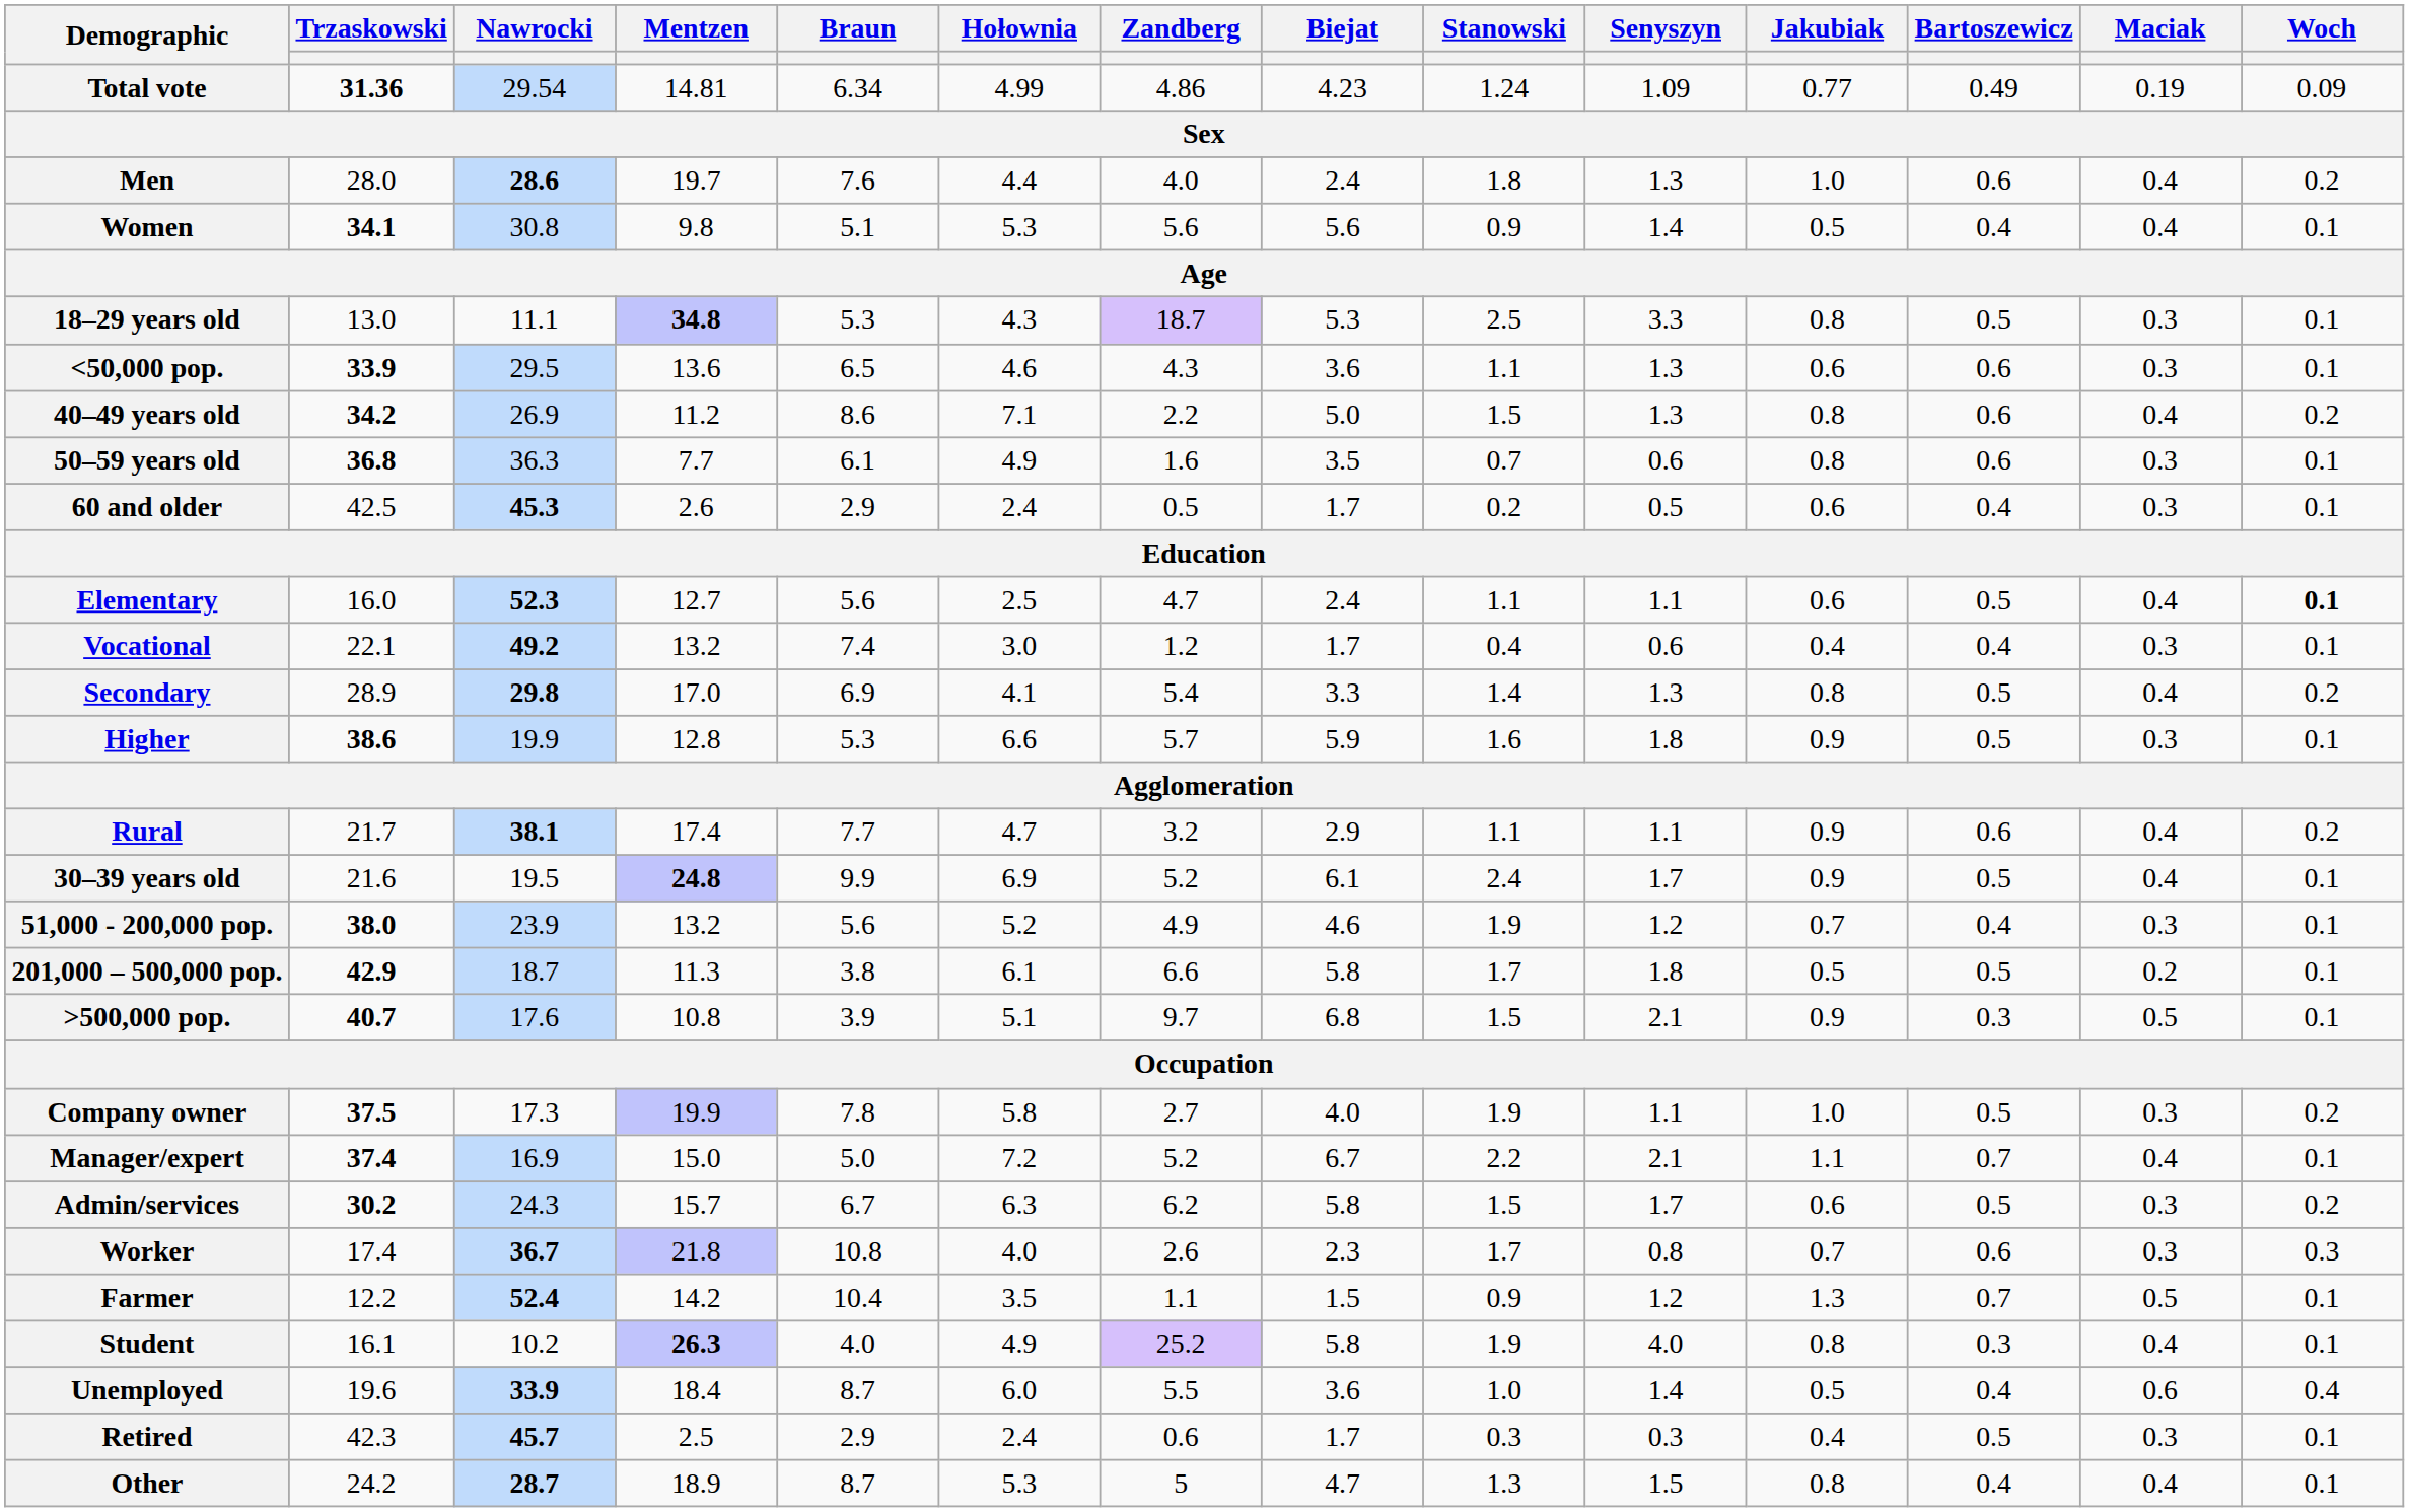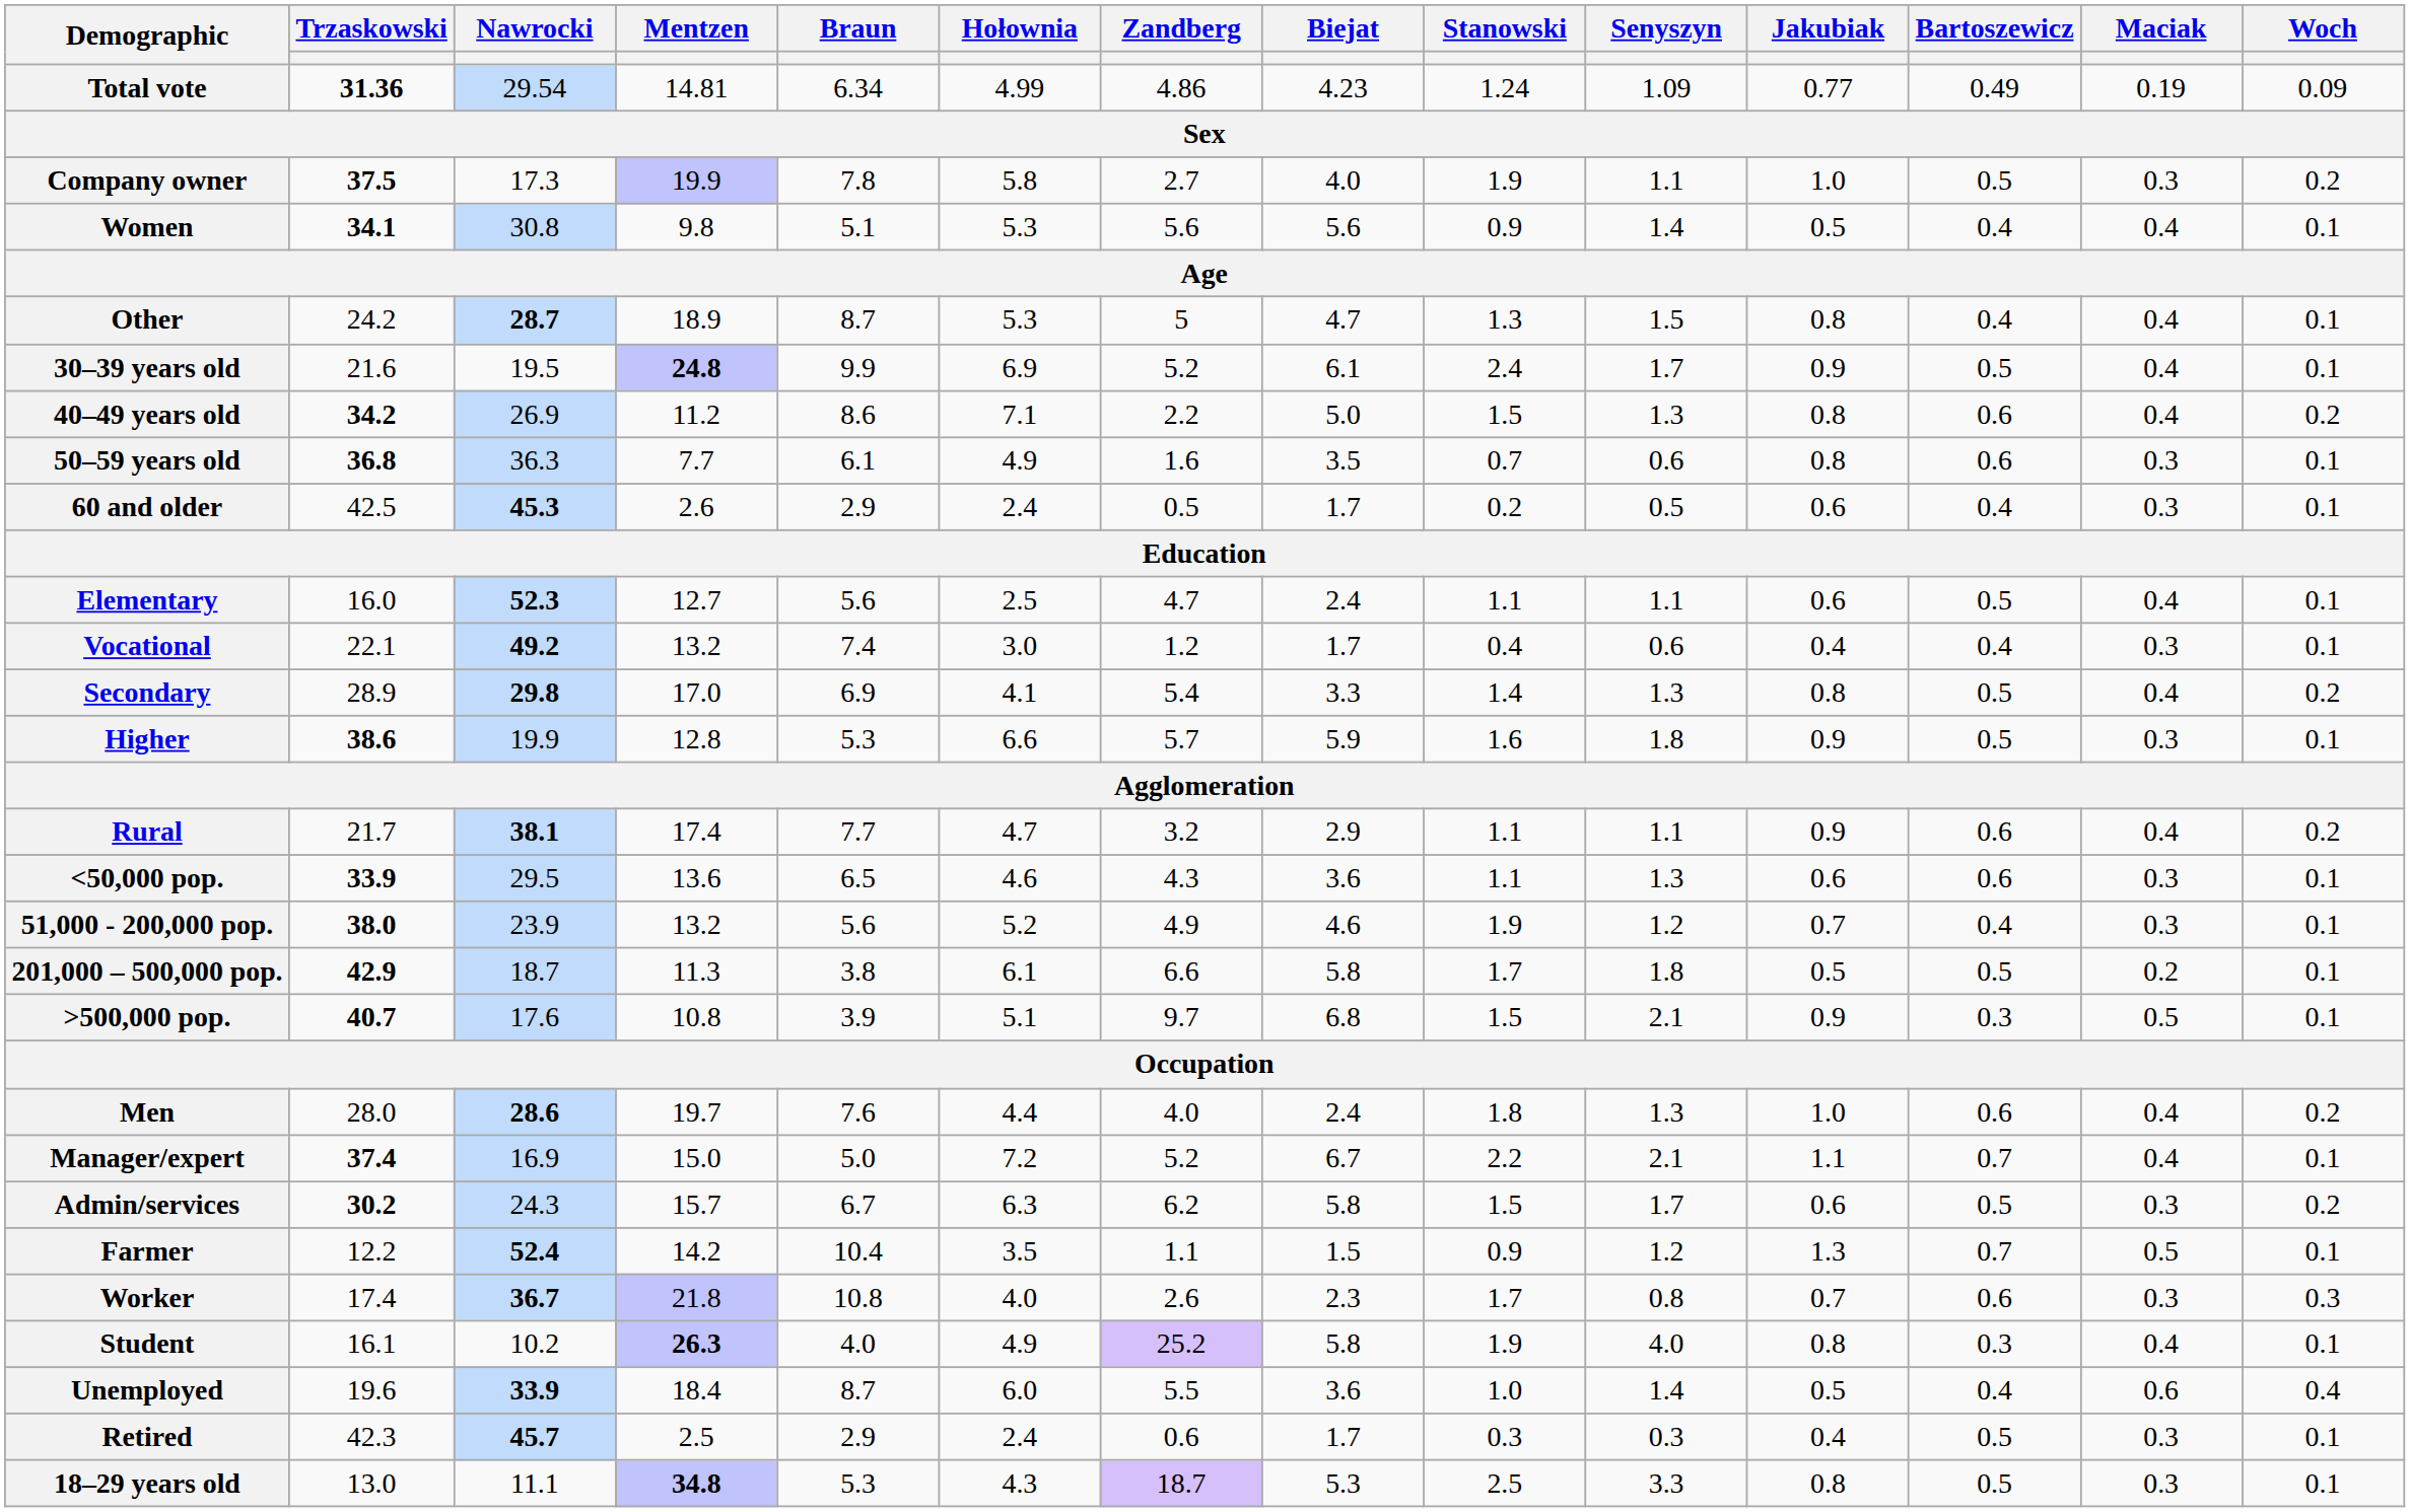rows swapped: Men <-> Company owner
rows swapped: 18–29 years old <-> Other
rows swapped: 30–39 years old <-> <50,000 pop.
Elementary | Woch: bold -> normal
rows swapped: Farmer <-> Worker
